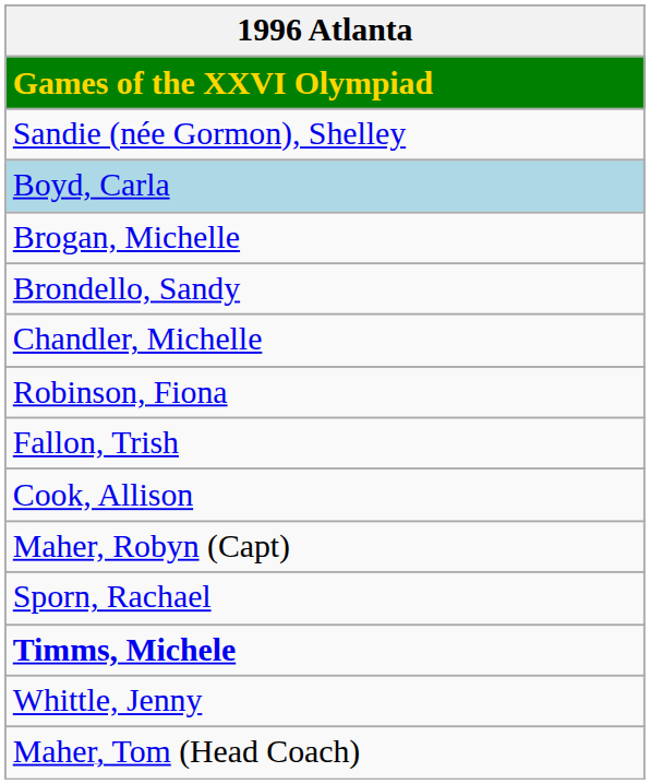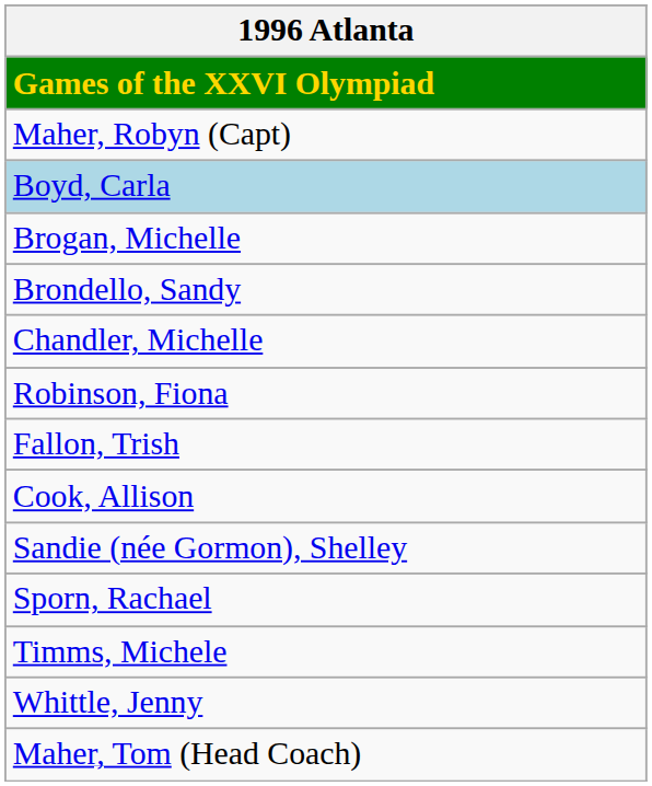row 3 | column 1: Sandie (née Gormon), Shelley -> Maher, Robyn (Capt)
row 11 | column 1: Maher, Robyn (Capt) -> Sandie (née Gormon), Shelley
row 13 | column 1: bold -> normal
